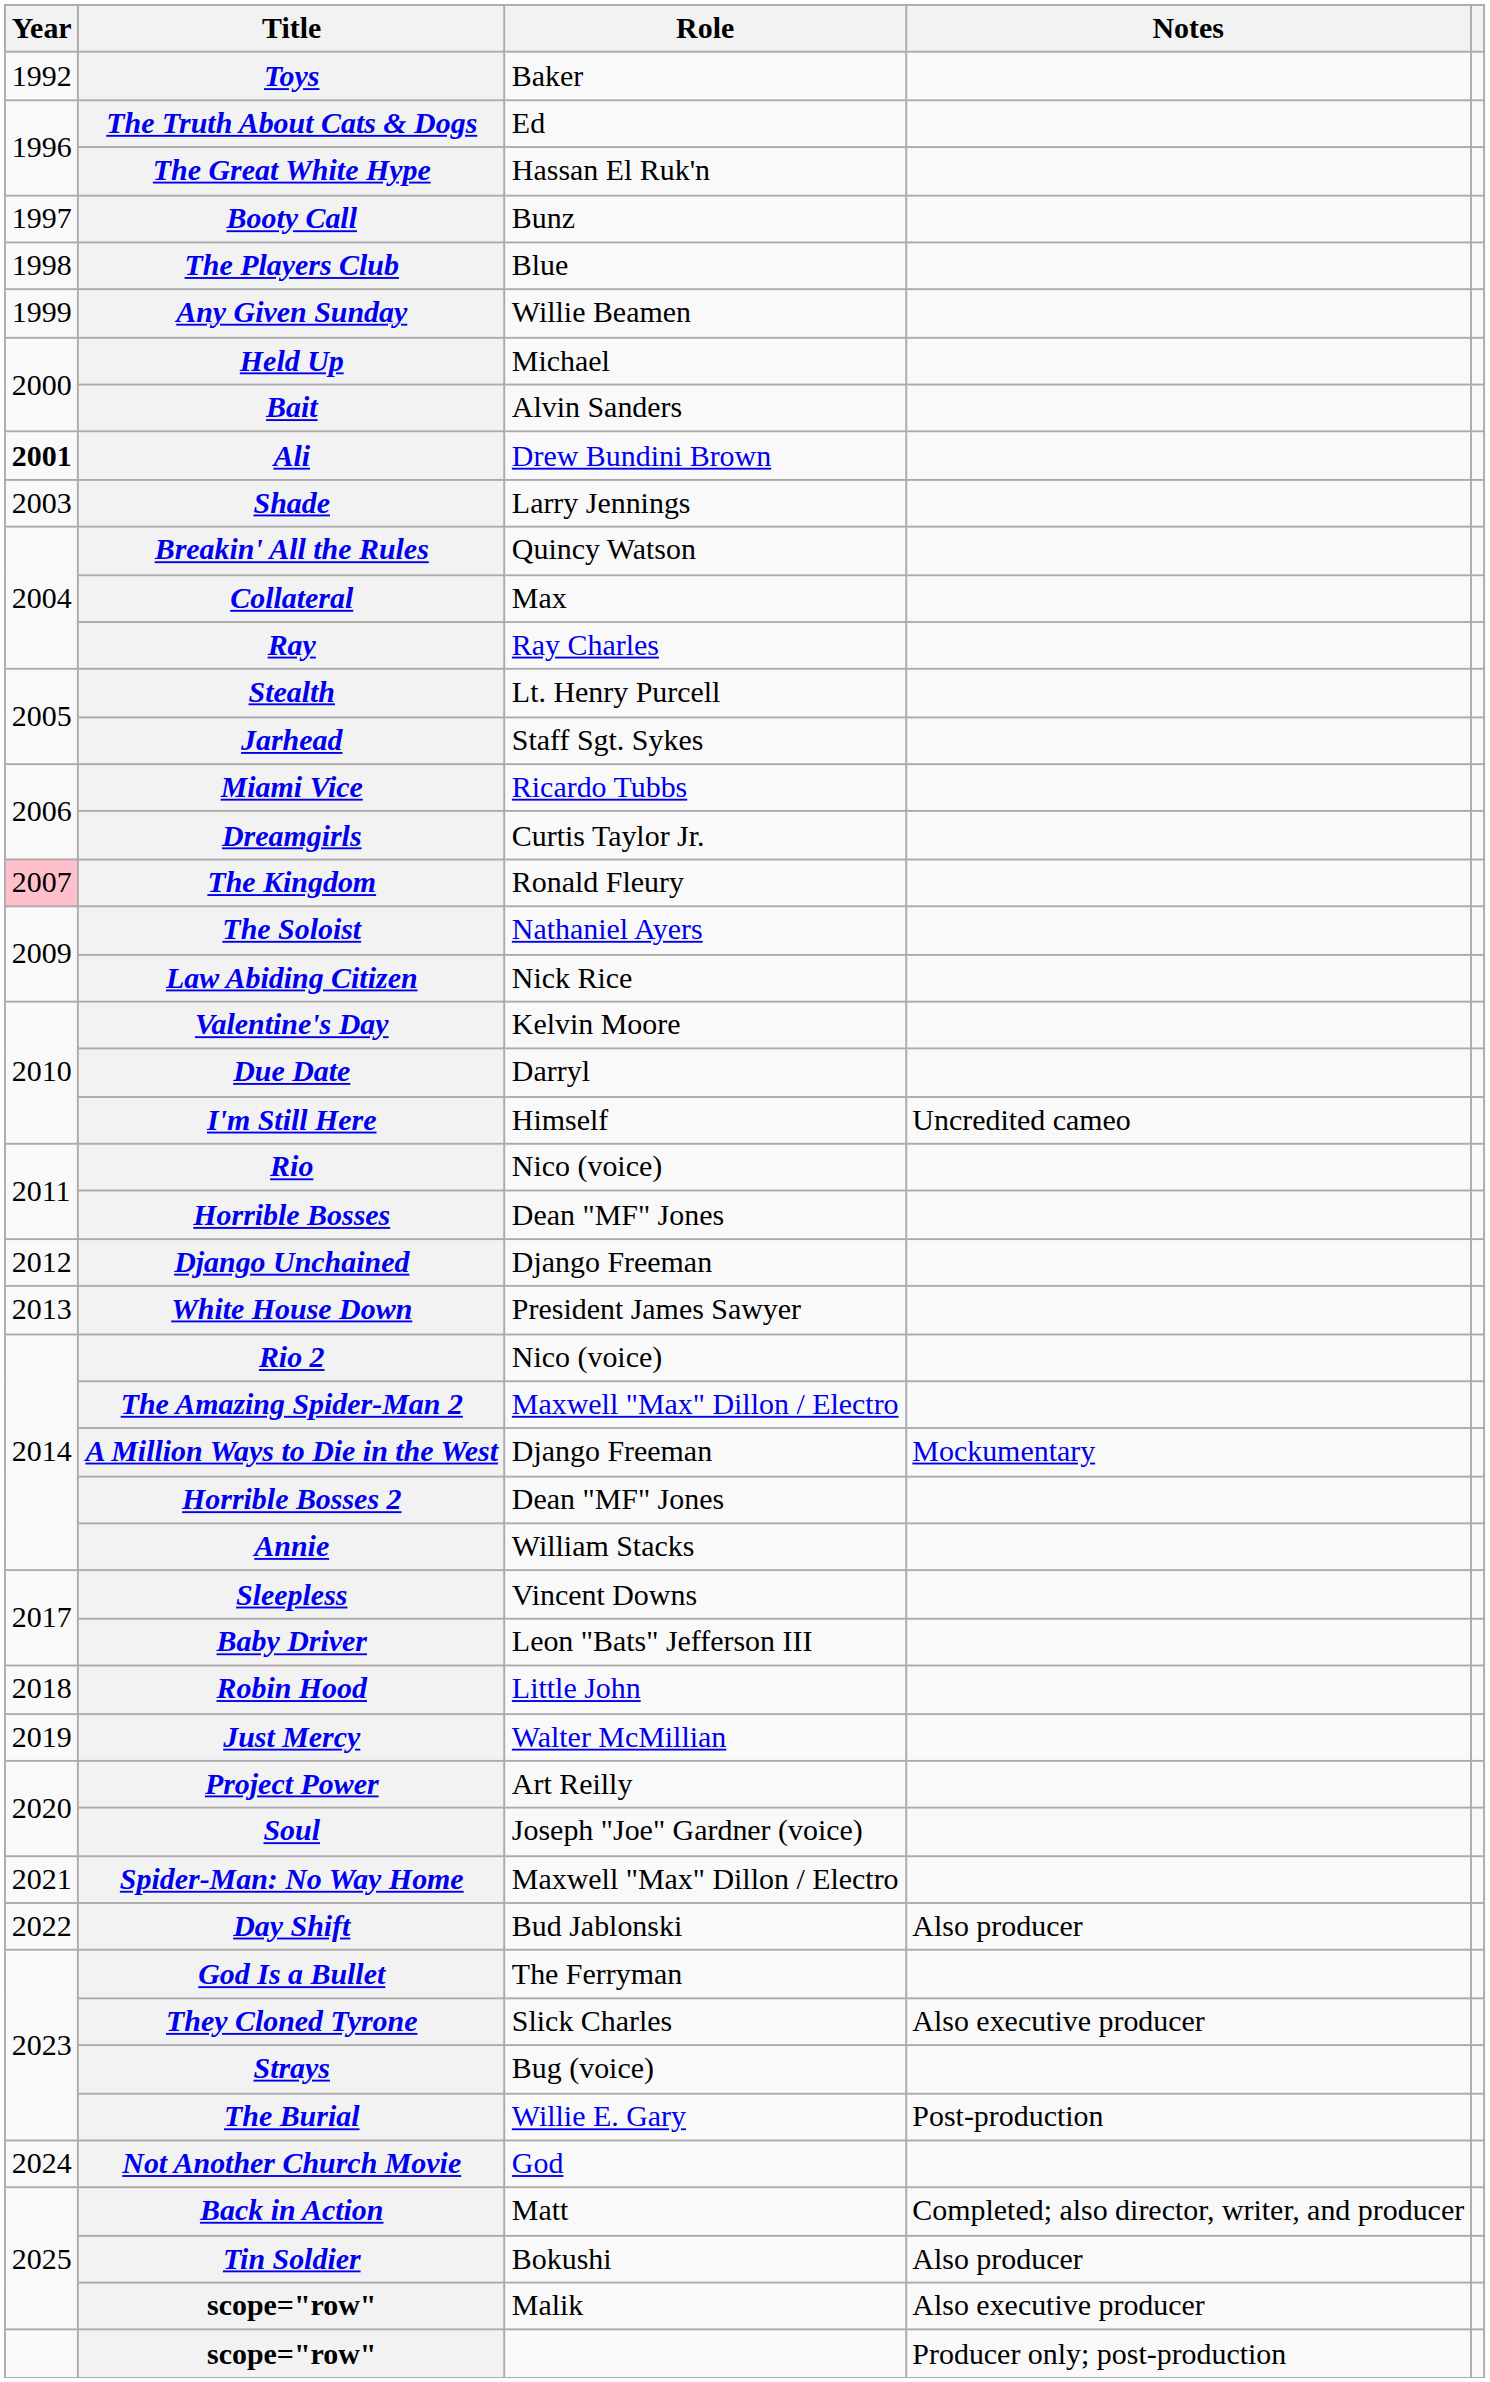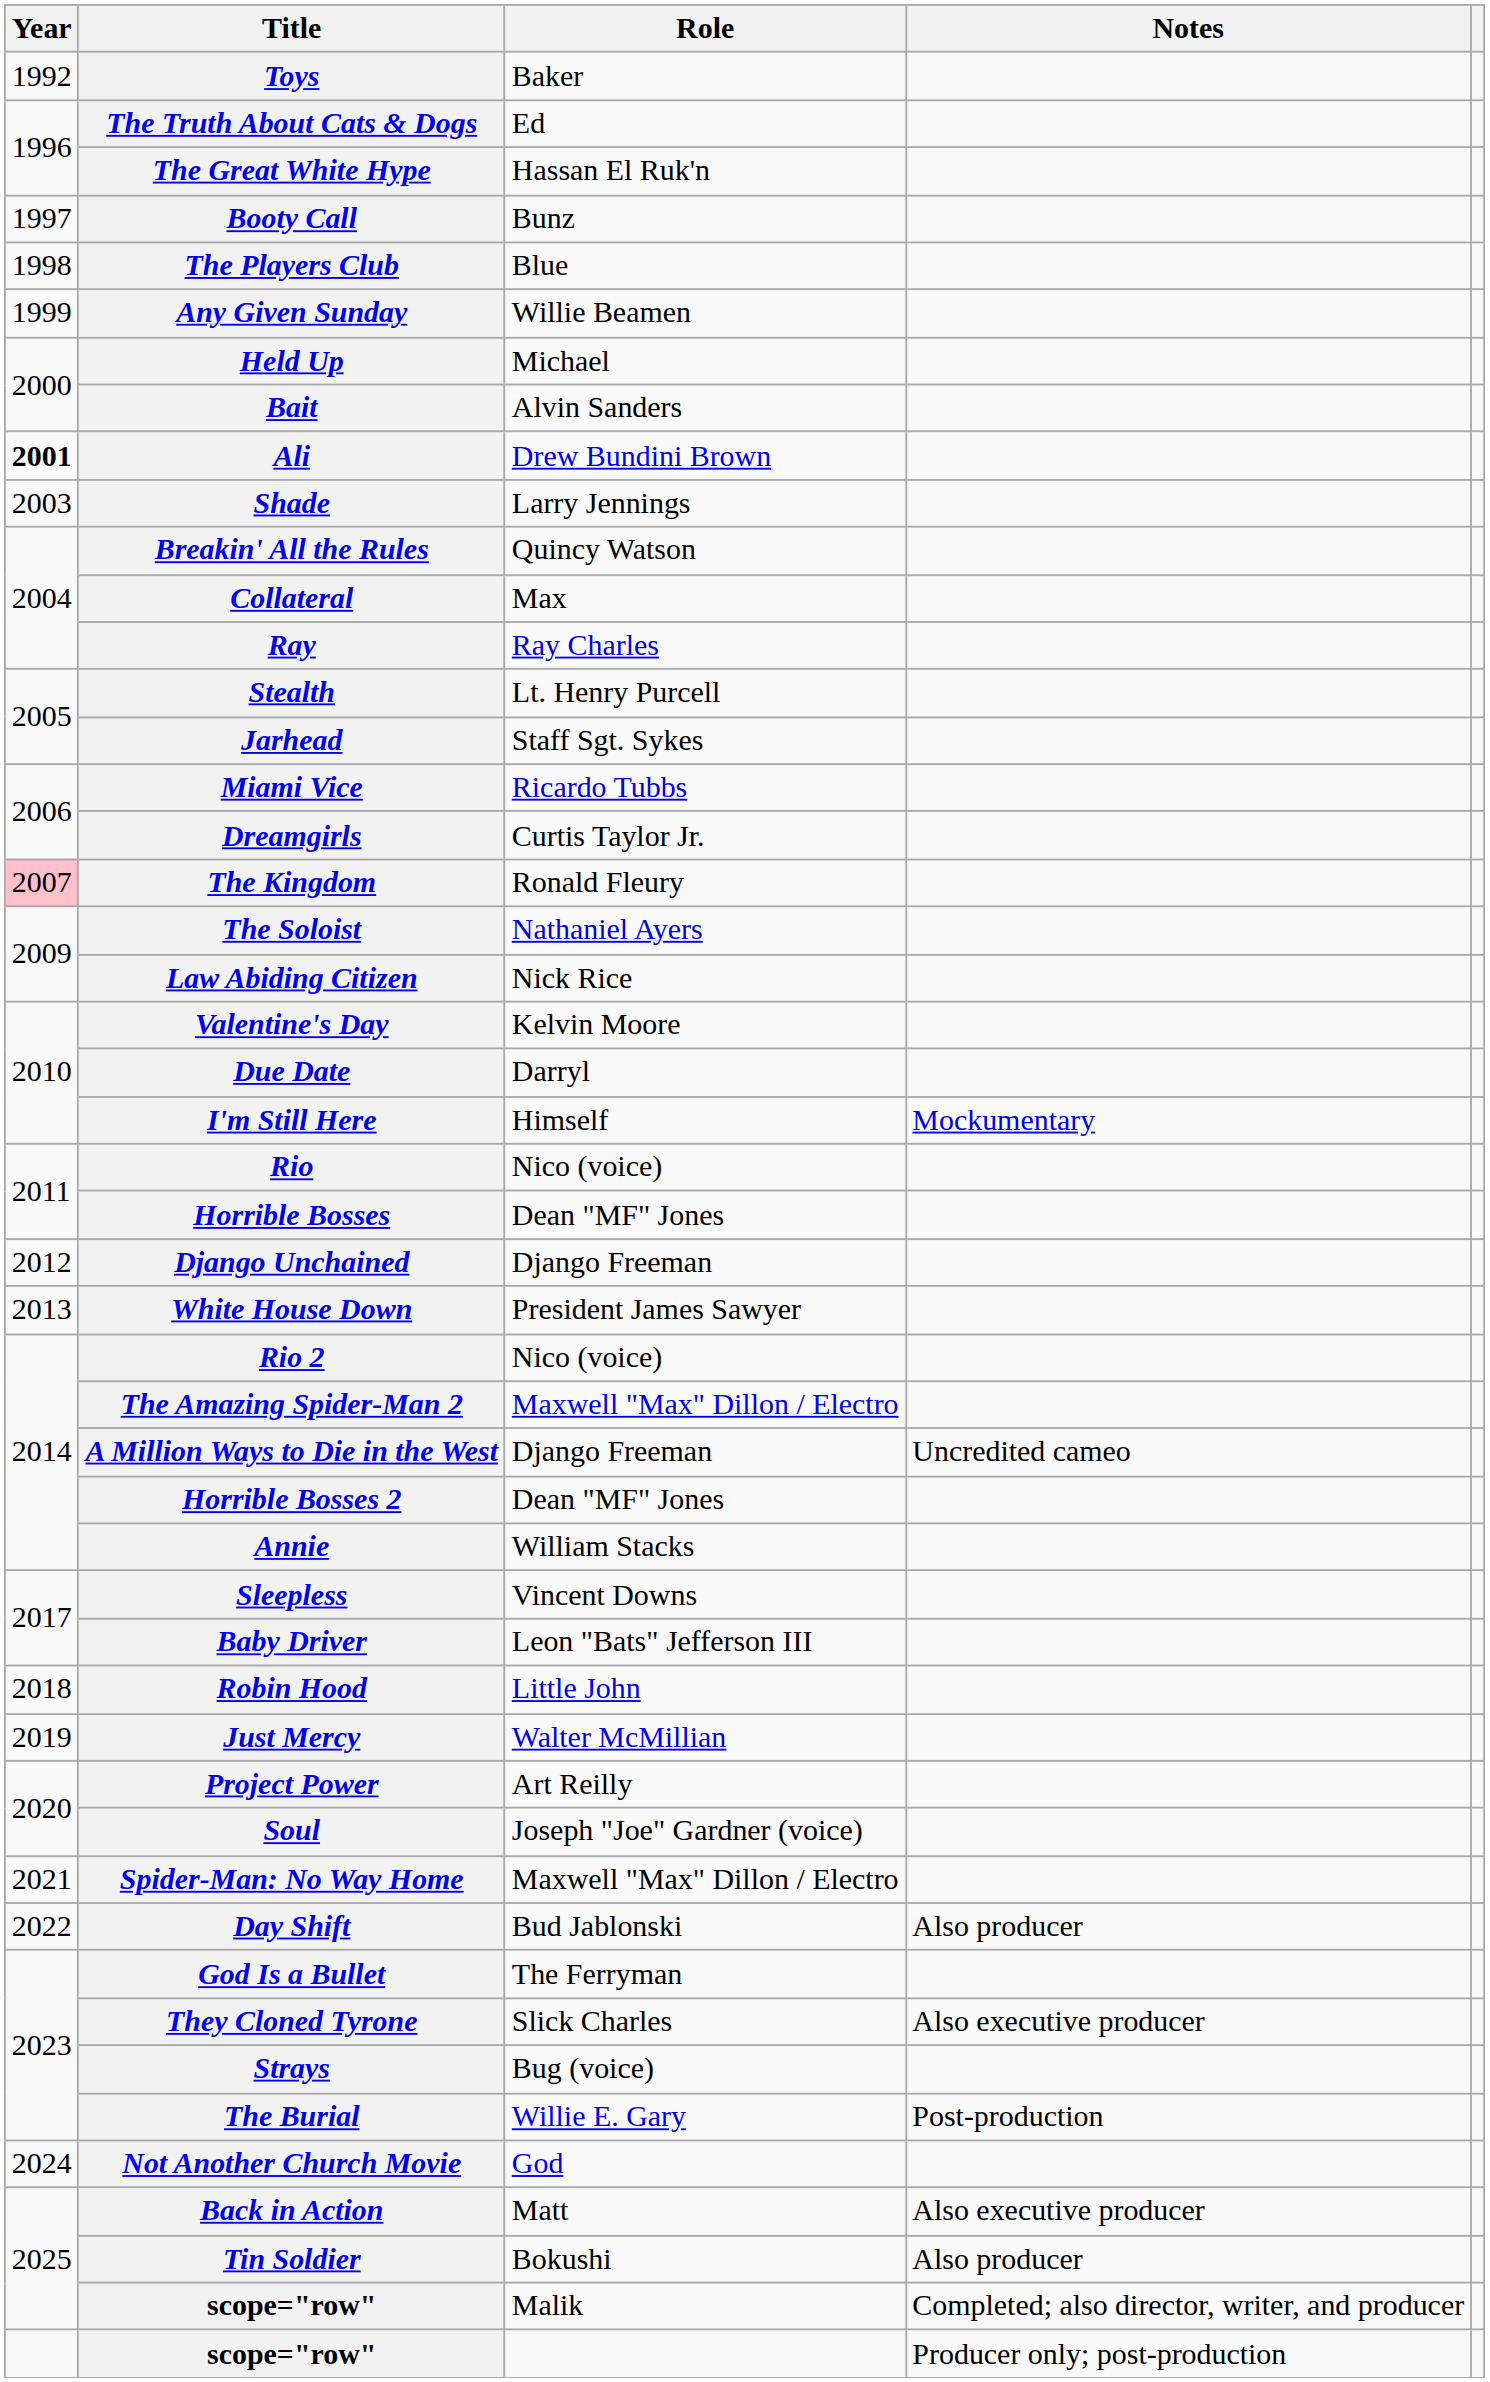I'm Still Here | Notes: Uncredited cameo -> Mockumentary
A Million Ways to Die in the West | Notes: Mockumentary -> Uncredited cameo
Back in Action | Notes: Completed; also director, writer, and producer -> Also executive producer
scope="row" / Malik | Notes: Also executive producer -> Completed; also director, writer, and producer
